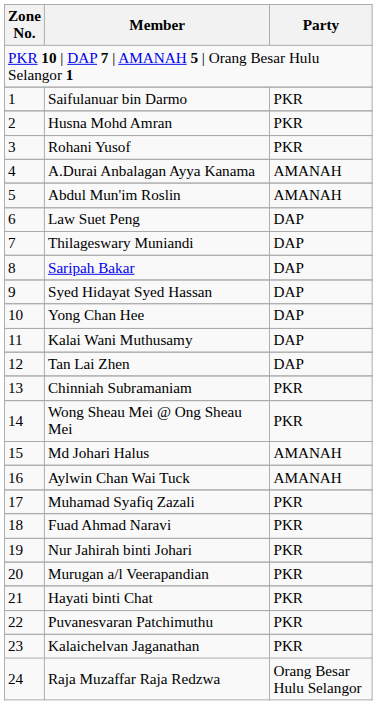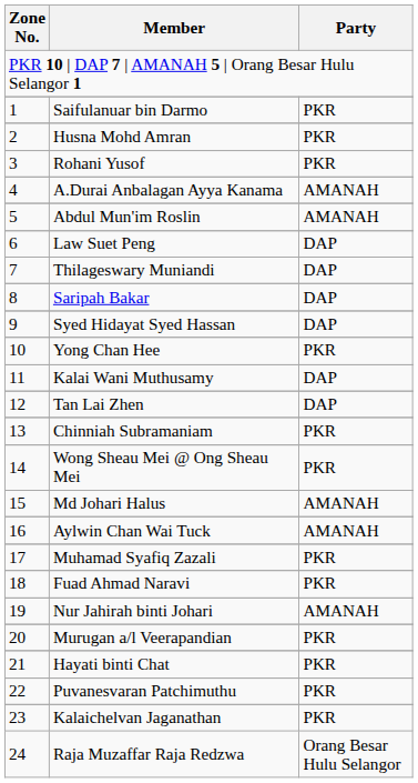Yong Chan Hee | Party: DAP -> PKR
Nur Jahirah binti Johari | Party: PKR -> AMANAH
